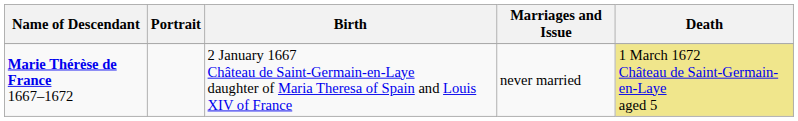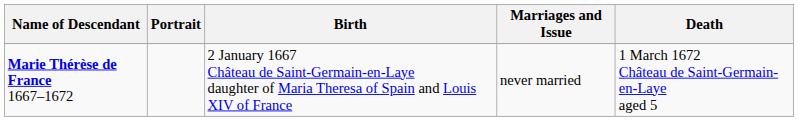Marie Thérèse de France 1667–1672 | Death: khaki background -> no background
